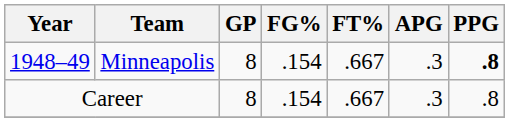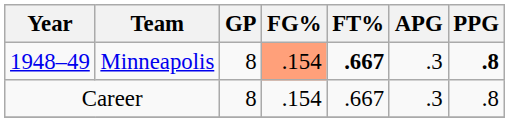1948–49 | FG%: no background -> lightsalmon background
1948–49 | FT%: normal -> bold
